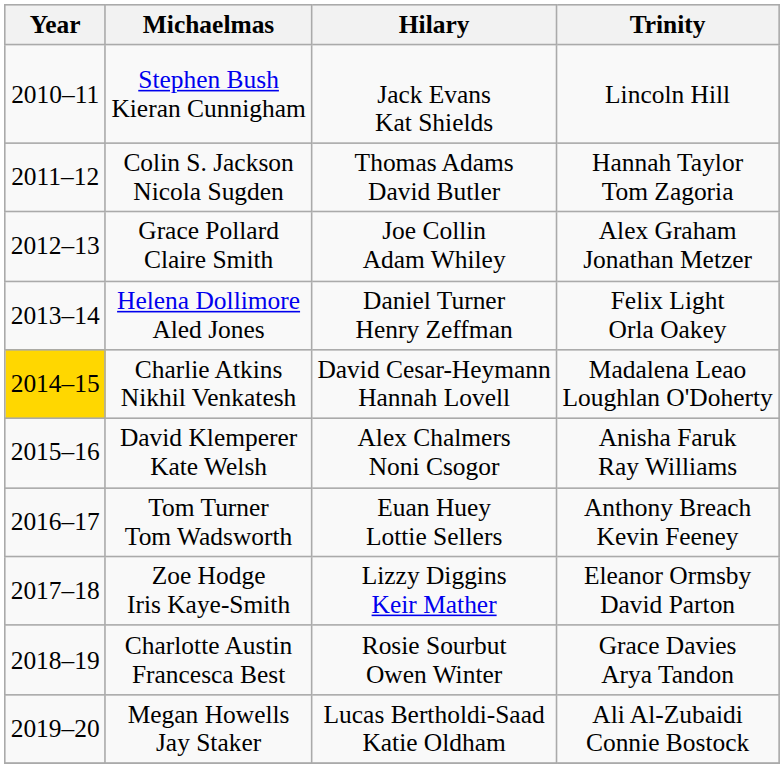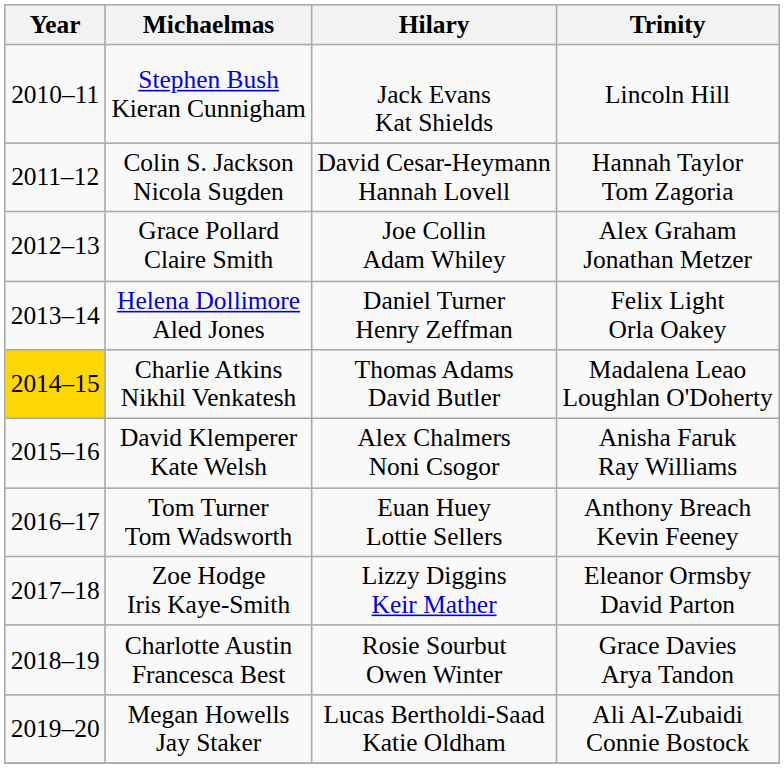Colin S. Jackson Nicola Sugden | Hilary: Thomas Adams David Butler -> David Cesar-Heymann Hannah Lovell
Charlie Atkins Nikhil Venkatesh | Hilary: David Cesar-Heymann Hannah Lovell -> Thomas Adams David Butler
